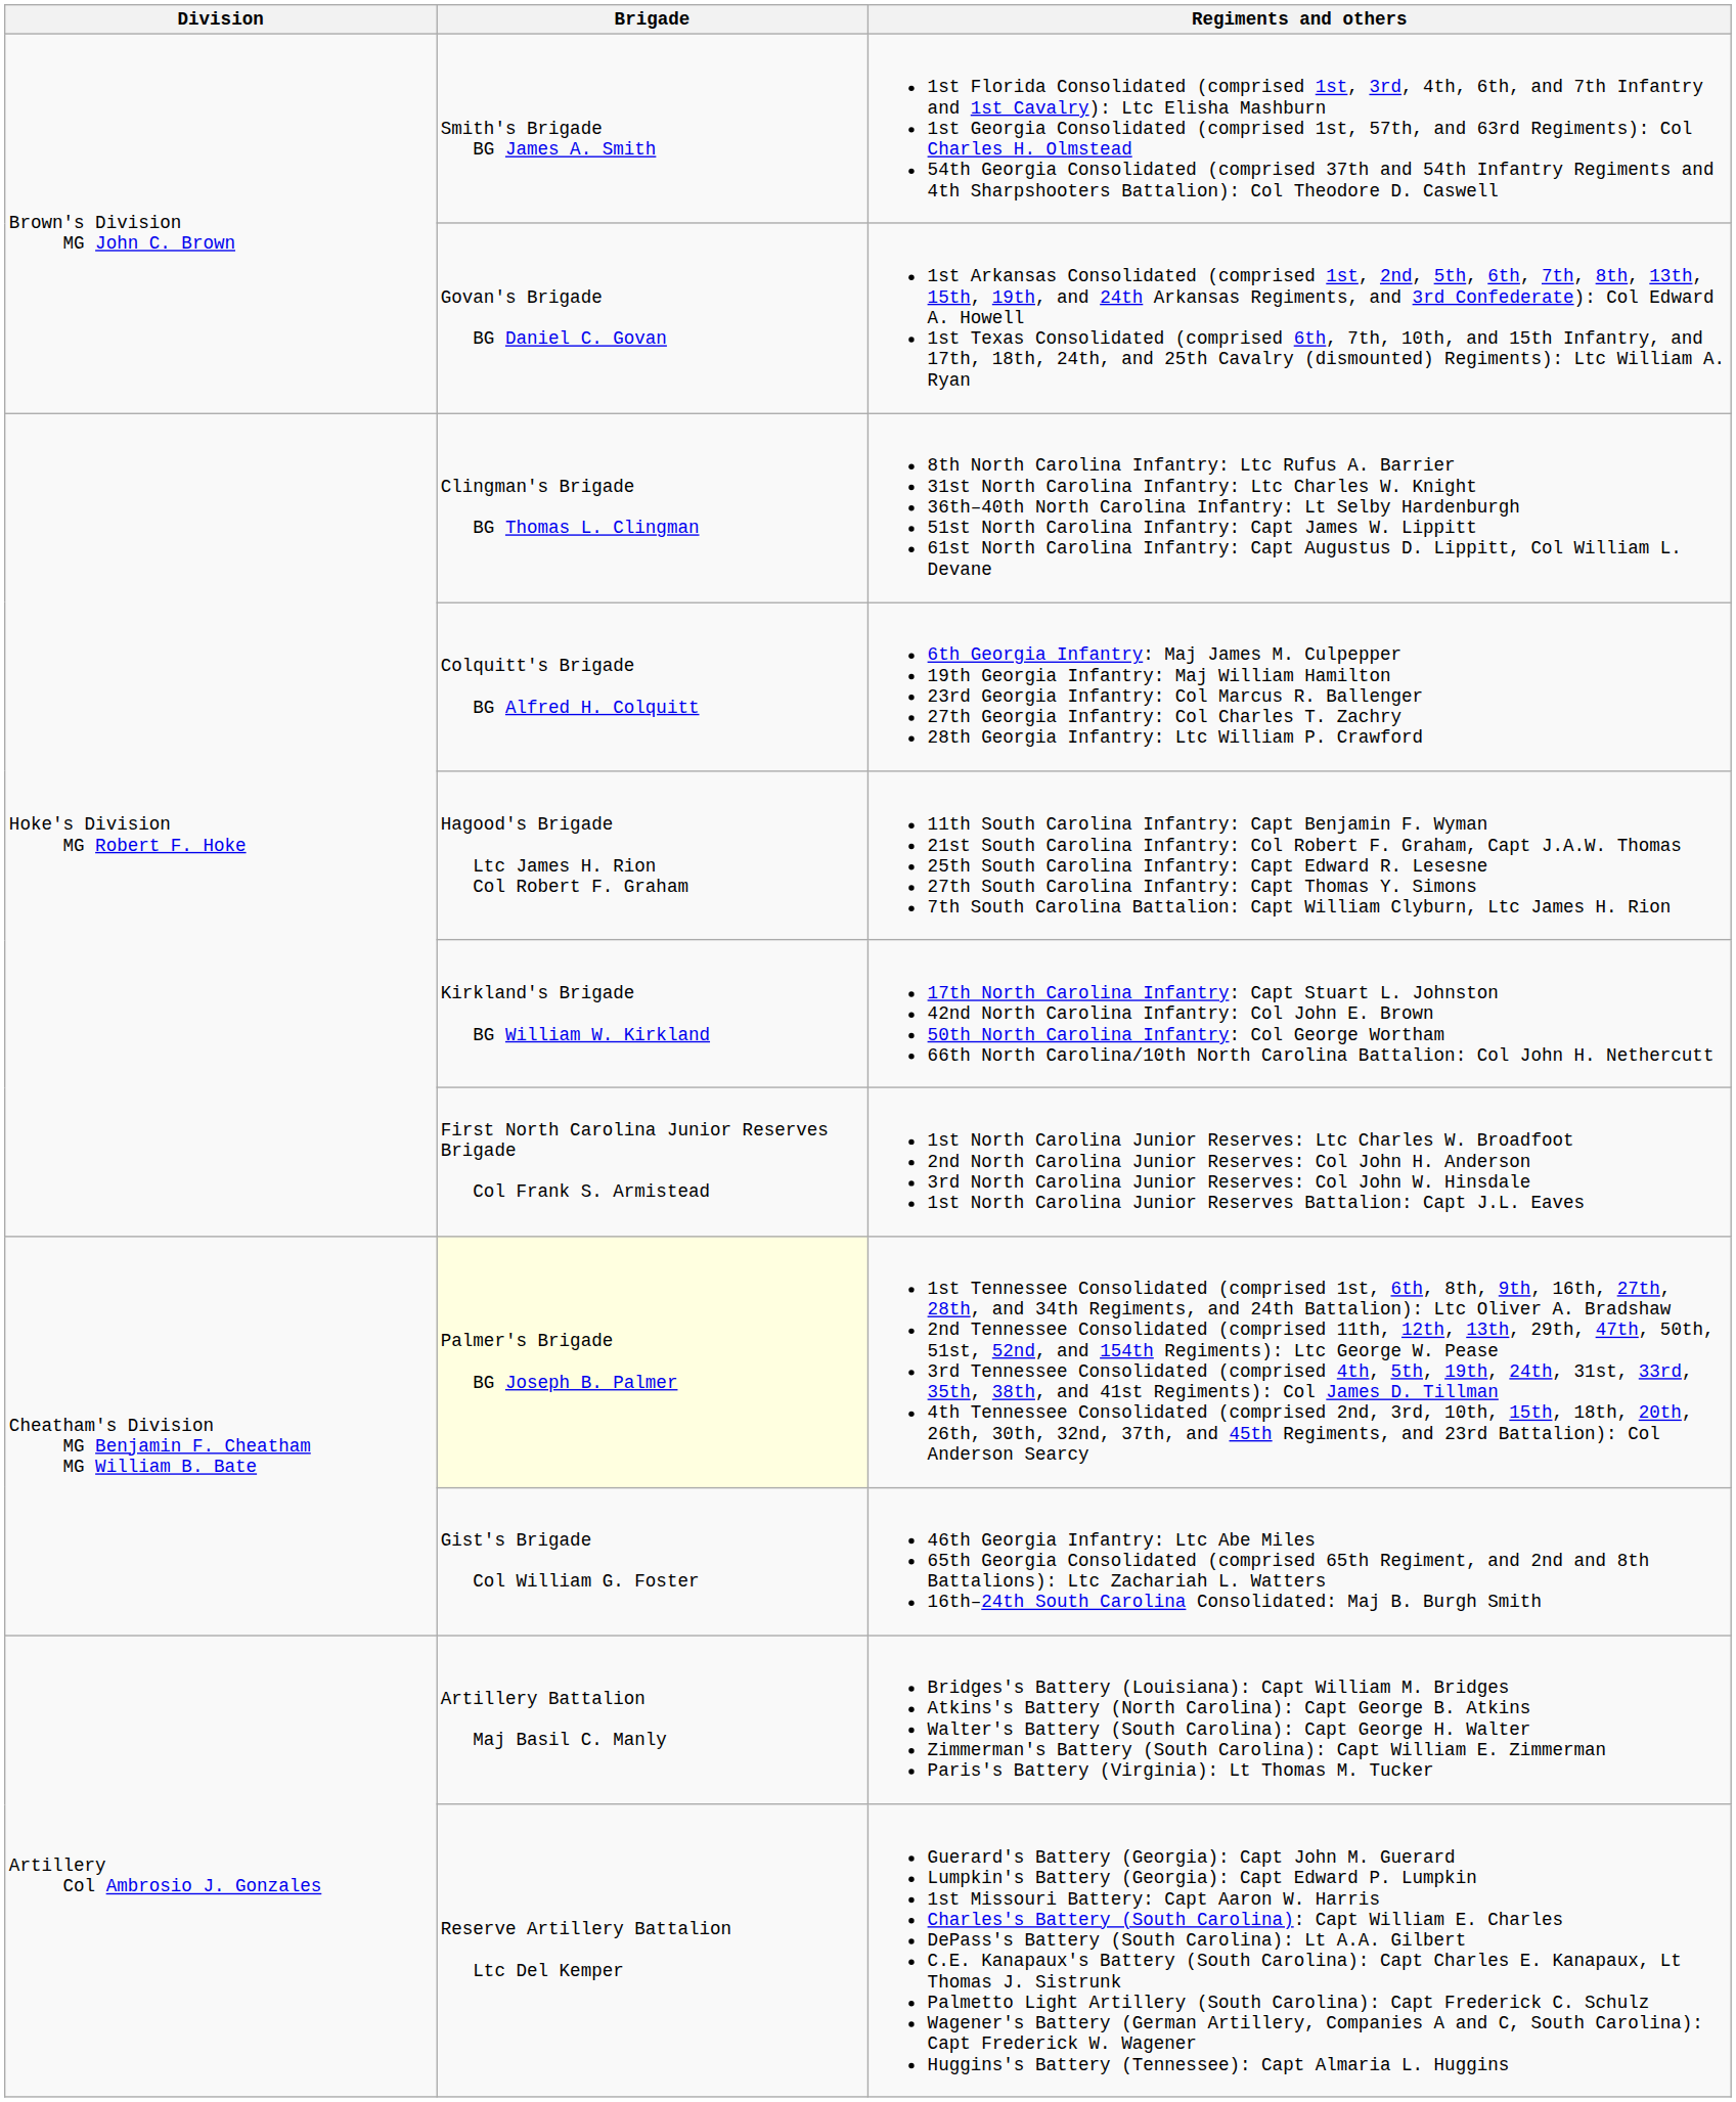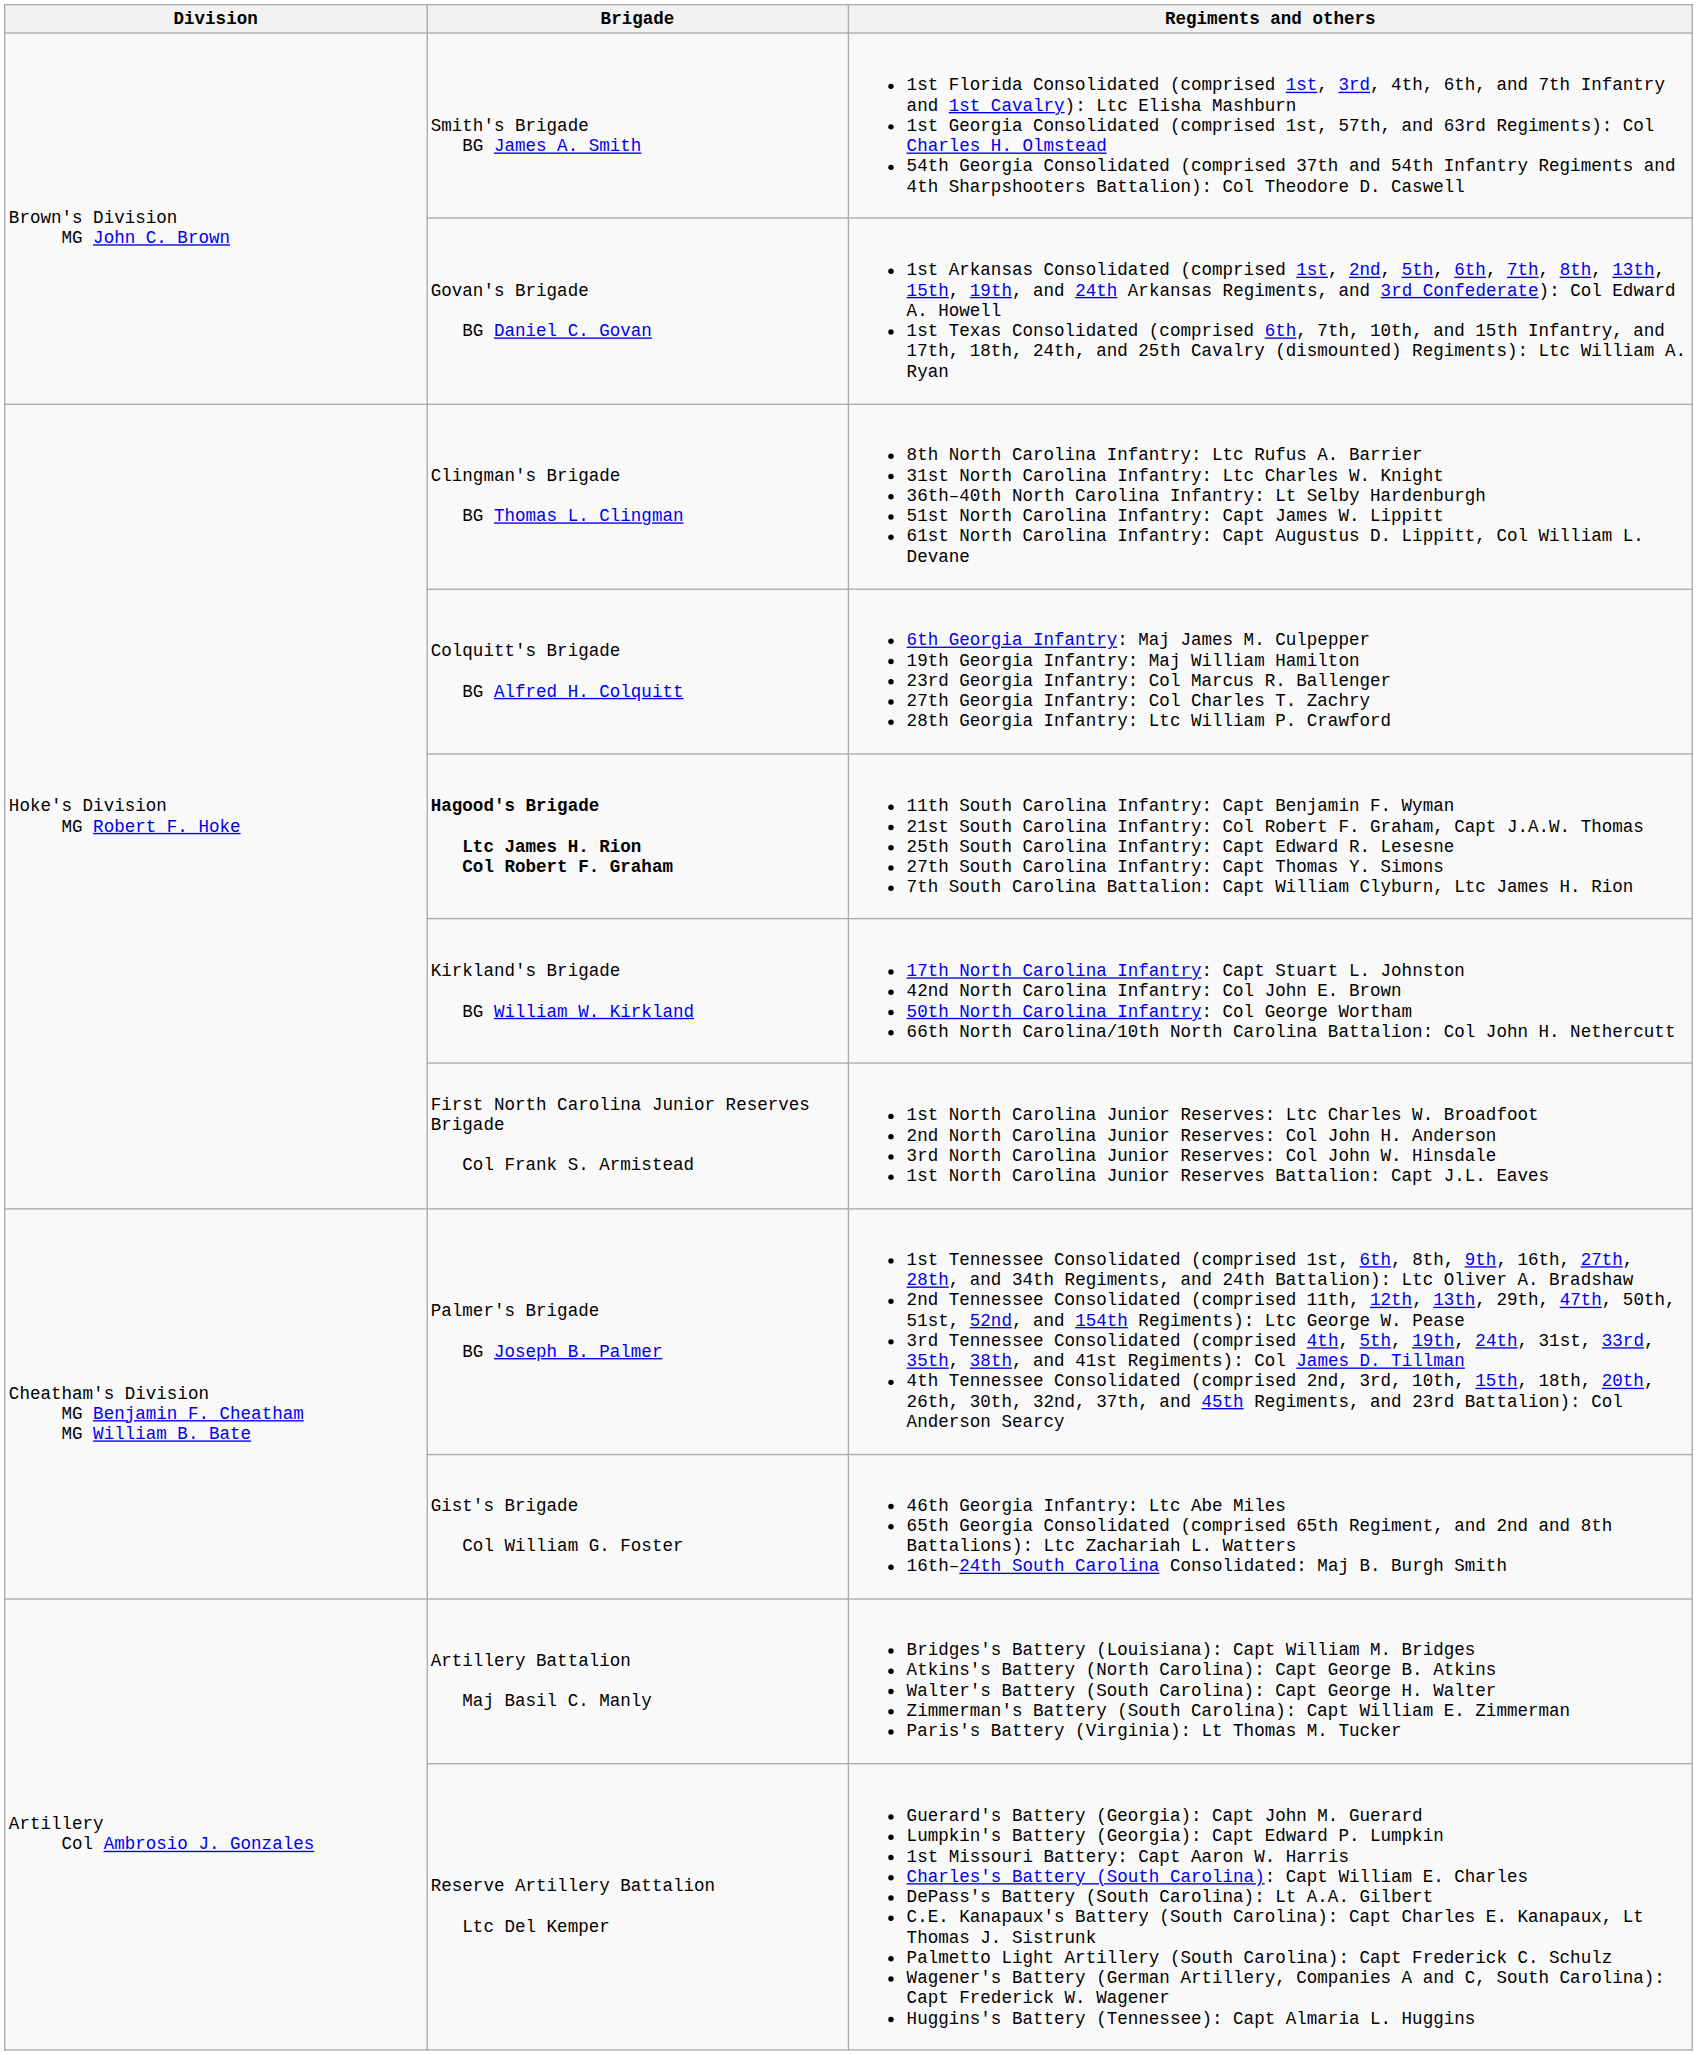Hagood's Brigade Ltc James H. Rion Col Robert F. Graham | Brigade: normal -> bold
Palmer's Brigade BG Joseph B. Palmer | Brigade: lightyellow background -> no background
